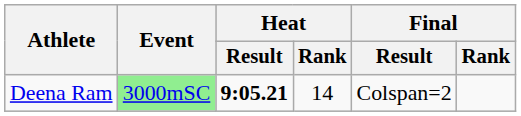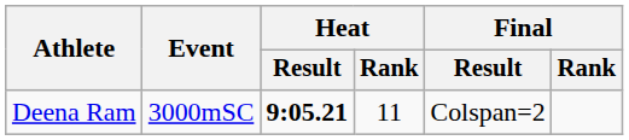Deena Ram | Event: lightgreen background -> no background
Deena Ram | Heat / Rank: 14 -> 11
